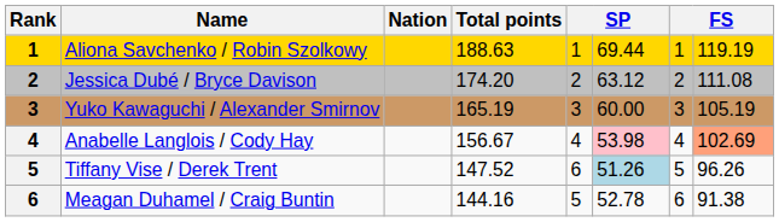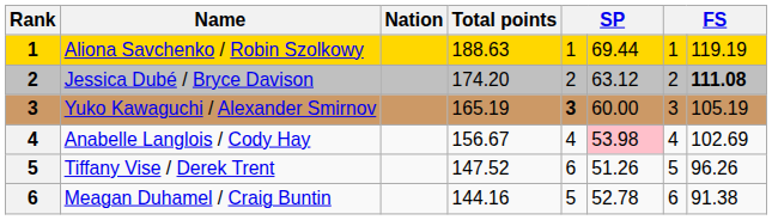Jessica Dubé / Bryce Davison | column 8: normal -> bold
Yuko Kawaguchi / Alexander Smirnov | column 5: normal -> bold
Anabelle Langlois / Cody Hay | column 8: lightsalmon background -> no background
Tiffany Vise / Derek Trent | column 6: lightblue background -> no background
